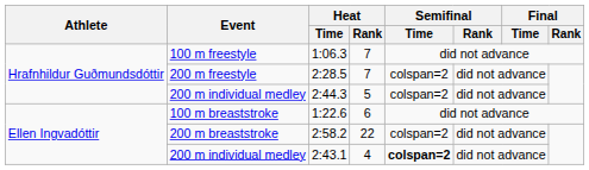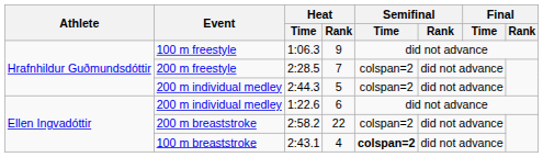1:06.3 | Heat / Rank: 7 -> 9
1:22.6 | Event: 100 m breaststroke -> 200 m individual medley
2:43.1 | Event: 200 m individual medley -> 100 m breaststroke
